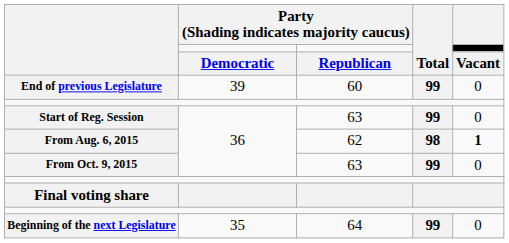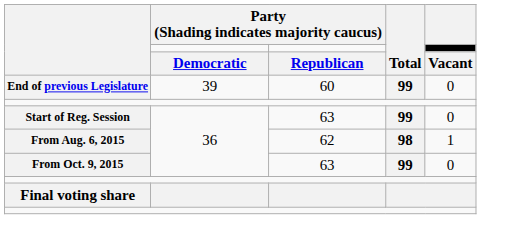From Aug. 6, 2015 | column 5: bold -> normal
- row: Beginning of the next Legislature | 35 | 64 | 99 | 0
